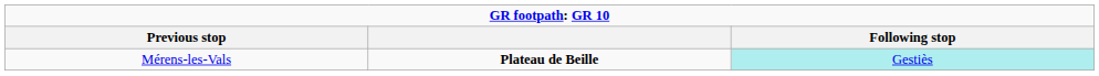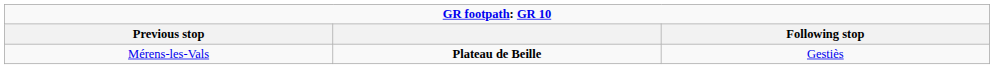Mérens-les-Vals | Following stop: paleturquoise background -> no background
